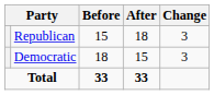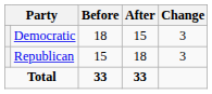rows swapped: Republican <-> Democratic
